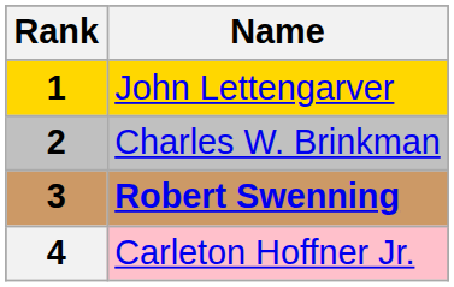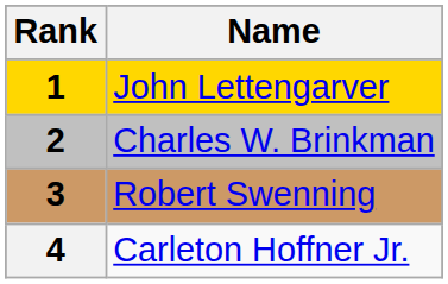Robert Swenning | Name: bold -> normal
Carleton Hoffner Jr. | Name: pink background -> no background
